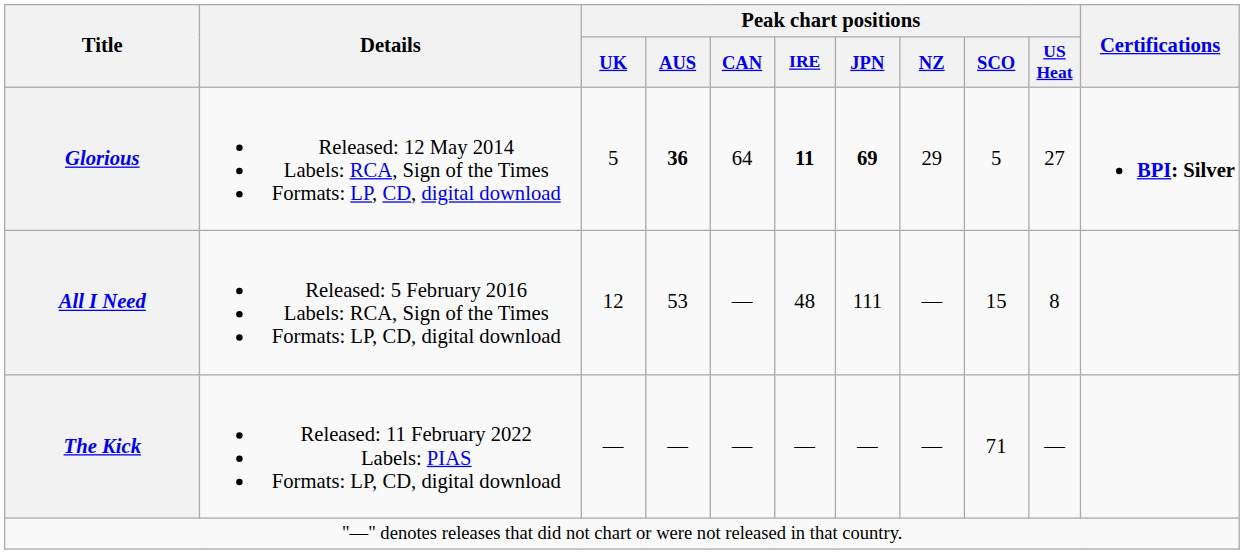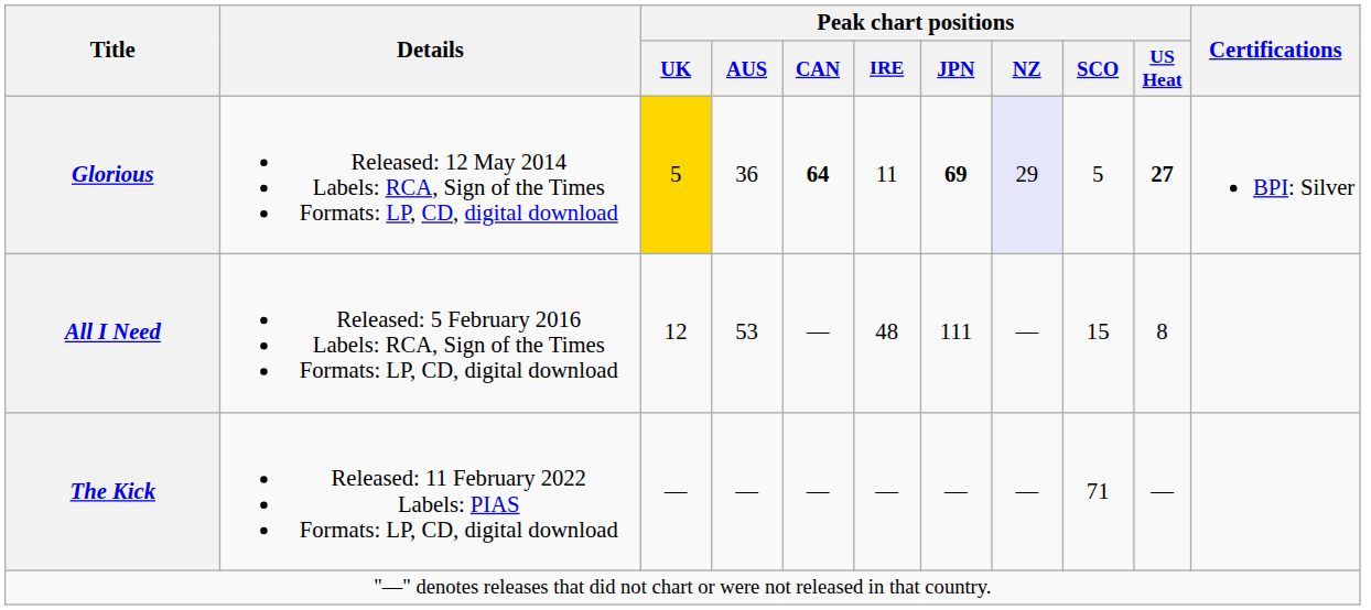Glorious | Peak chart positions / UK: no background -> gold background
Glorious | Peak chart positions / AUS: bold -> normal
Glorious | Peak chart positions / CAN: normal -> bold
Glorious | Peak chart positions / IRE: bold -> normal
Glorious | Peak chart positions / NZ: no background -> lavender background
Glorious | Peak chart positions / US Heat: normal -> bold
Glorious | Certifications: bold -> normal
